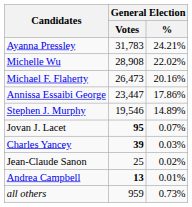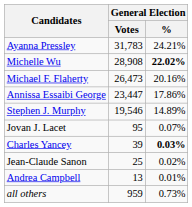Michelle Wu | General Election / %: normal -> bold
Jovan J. Lacet | General Election / Votes: bold -> normal
Charles Yancey | General Election / Votes: bold -> normal
Charles Yancey | General Election / %: normal -> bold
Andrea Campbell | General Election / Votes: bold -> normal
